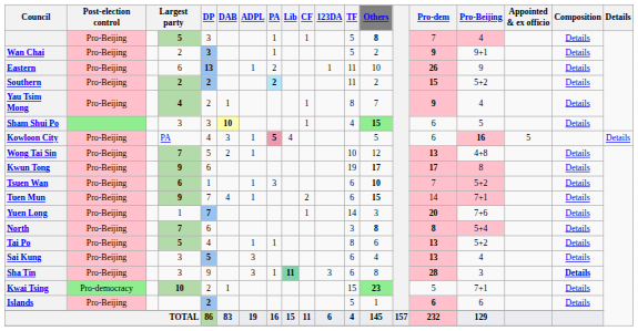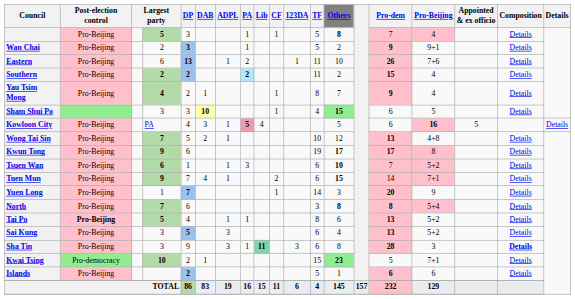Eastern | Pro-Beijing: 9 -> 7+6
Southern | Pro-Beijing: 5+2 -> 4
Yuen Long | Pro-Beijing: 7+6 -> 9
Tai Po | Post-election control: normal -> bold
Sai Kung | Pro-Beijing: 4 -> 5+2
